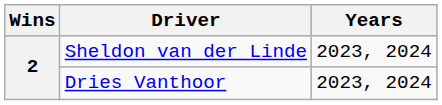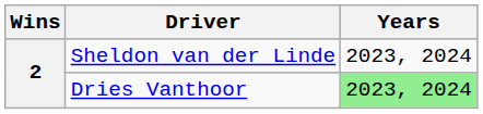Dries Vanthoor | Years: no background -> lightgreen background
